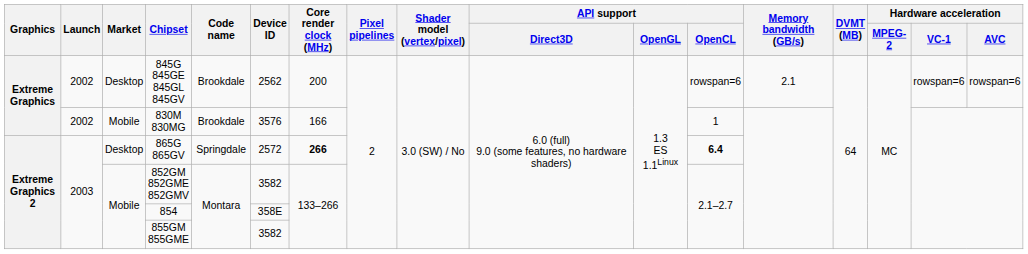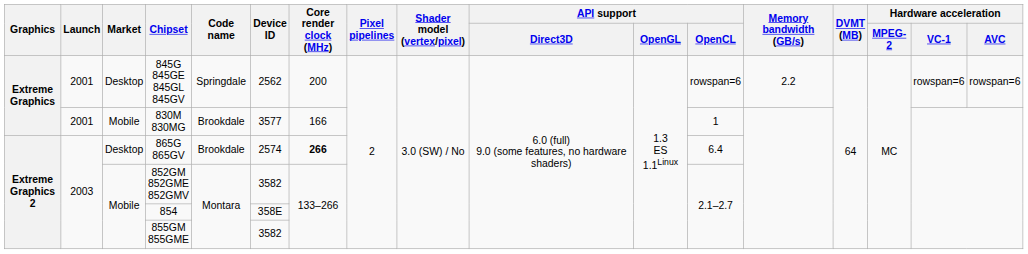845G 845GE 845GL 845GV | Launch: 2002 -> 2001
845G 845GE 845GL 845GV | Code name: Brookdale -> Springdale
845G 845GE 845GL 845GV | Memory bandwidth (GB/s): 2.1 -> 2.2
830M 830MG | Launch: 2002 -> 2001
830M 830MG | Device ID: 3576 -> 3577
865G 865GV | Code name: Springdale -> Brookdale
865G 865GV | Device ID: 2572 -> 2574
865G 865GV | API support / OpenCL: bold -> normal
